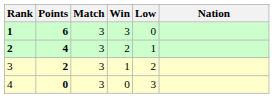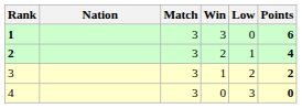columns swapped: Nation <-> Points
